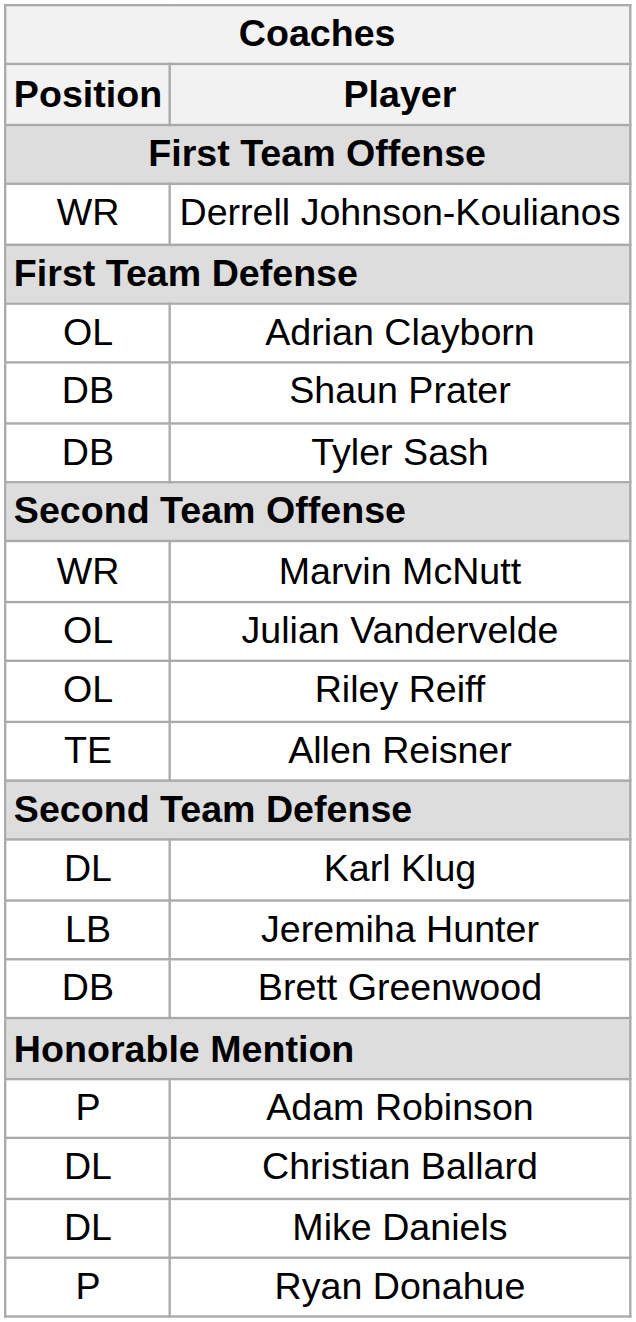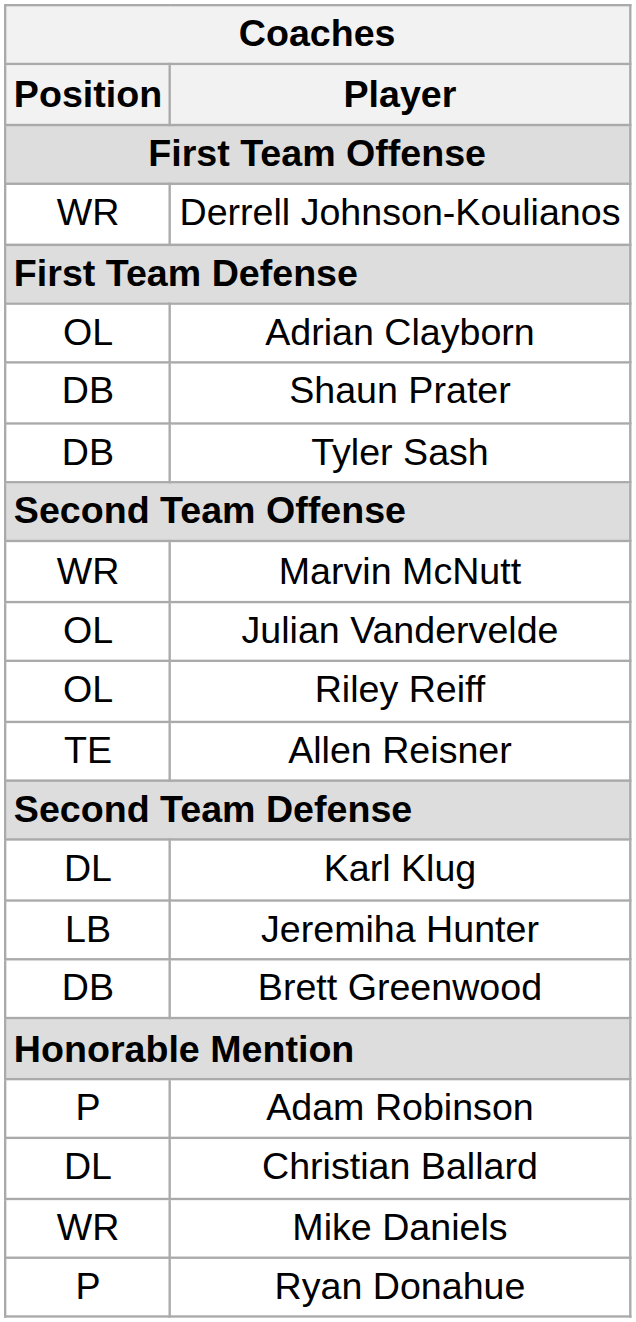Mike Daniels | Coaches / Position: DL -> WR
